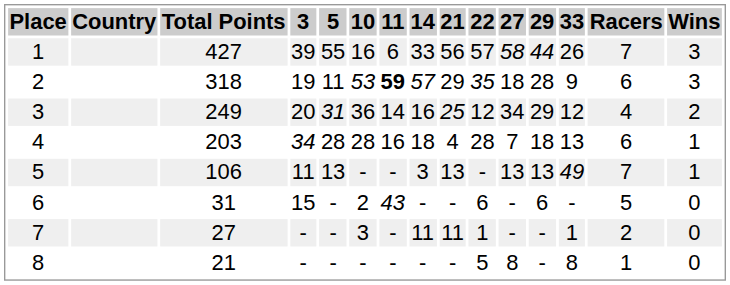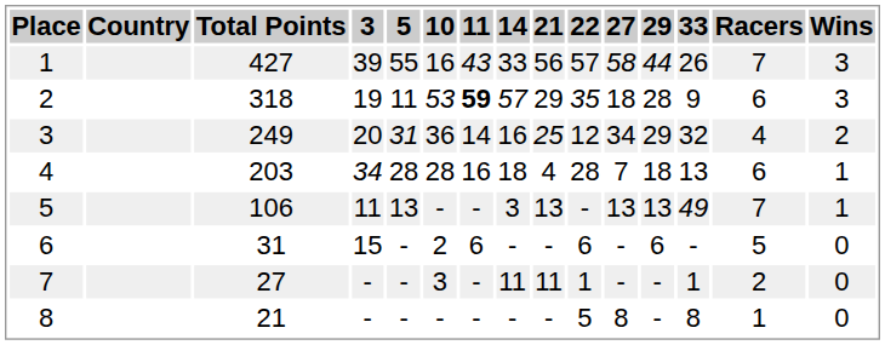row 2 | 11: 6 -> 43
row 4 | 33: 12 -> 32
row 7 | 11: 43 -> 6
